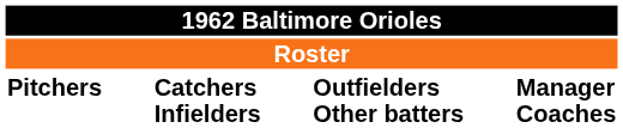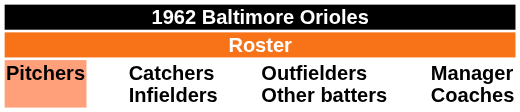Pitchers | column 1: no background -> lightsalmon background
